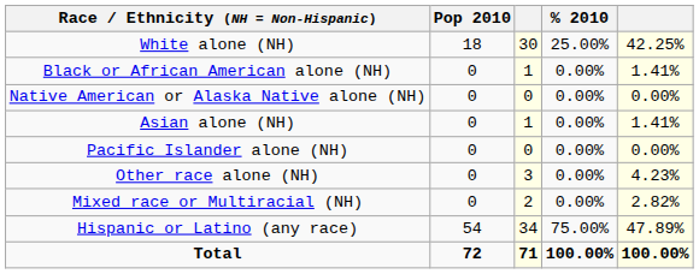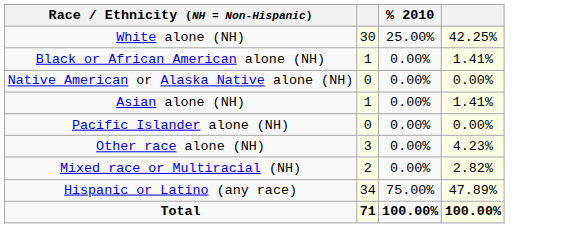- column: Pop 2010 | 18 | 0 | 0 | 0 | 0 | 0 | 0 | 54 | 72
